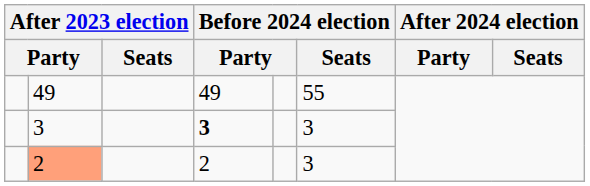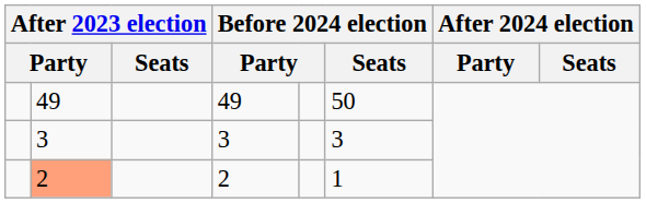row 3 | Before 2024 election / Seats: 55 -> 50
row 4 | column 4: bold -> normal
row 5 | Before 2024 election / Seats: 3 -> 1
